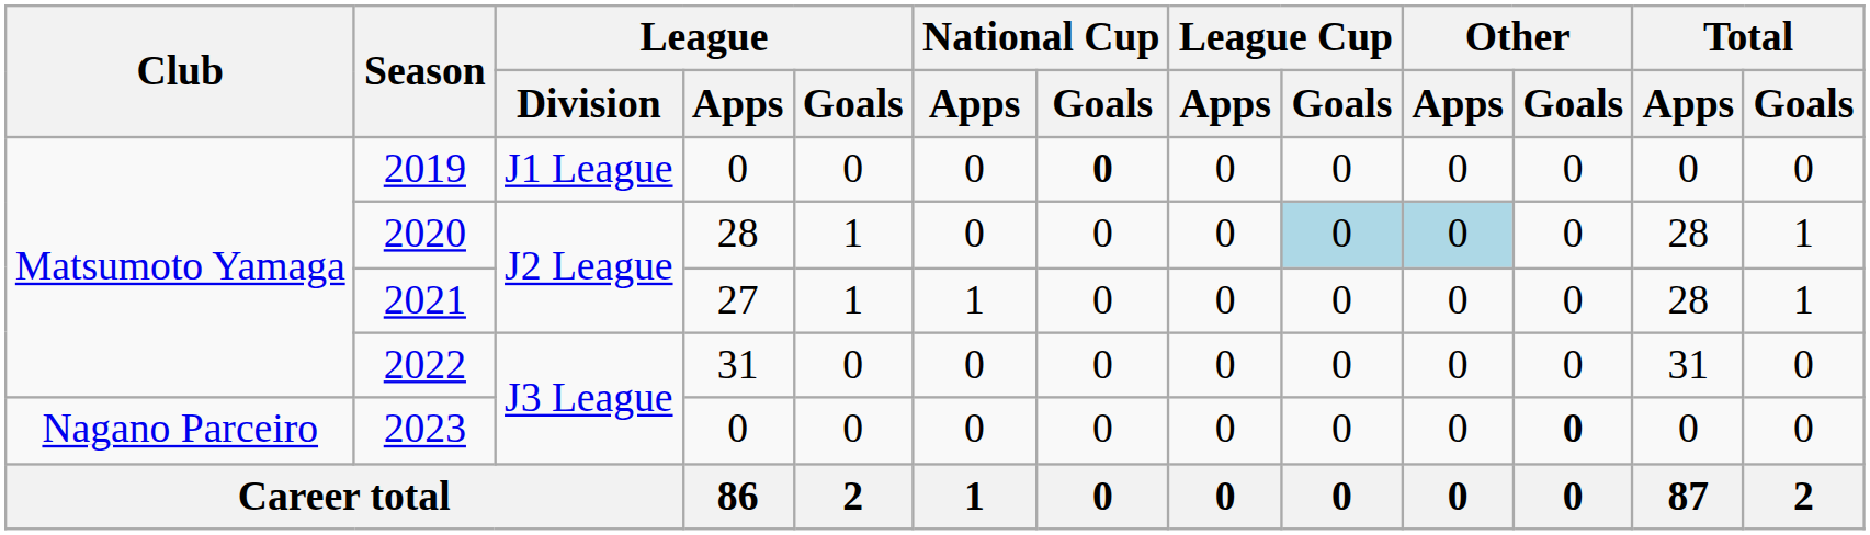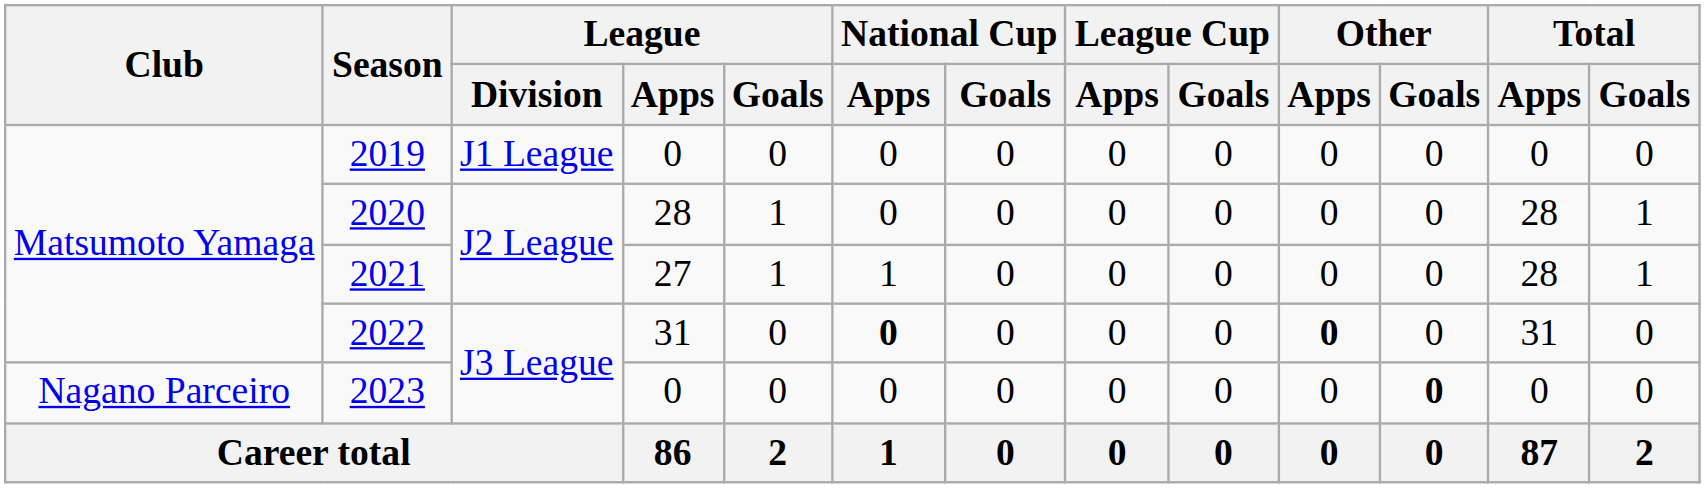2019 | National Cup / Goals: bold -> normal
2020 | League Cup / Goals: lightblue background -> no background
2020 | Other / Apps: lightblue background -> no background
2022 | National Cup / Apps: normal -> bold
2022 | Other / Apps: normal -> bold
